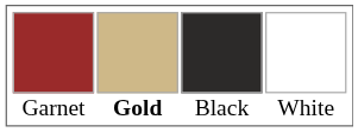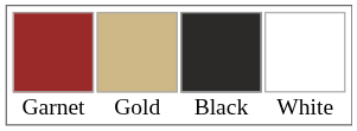Garnet | column 2: bold -> normal
